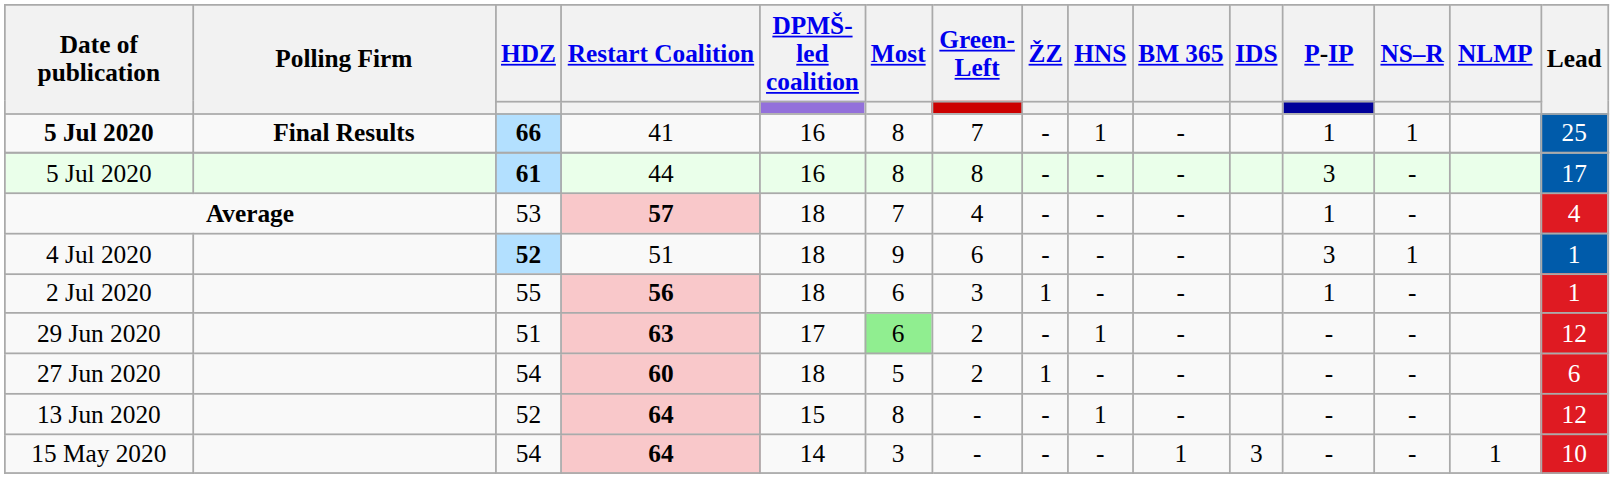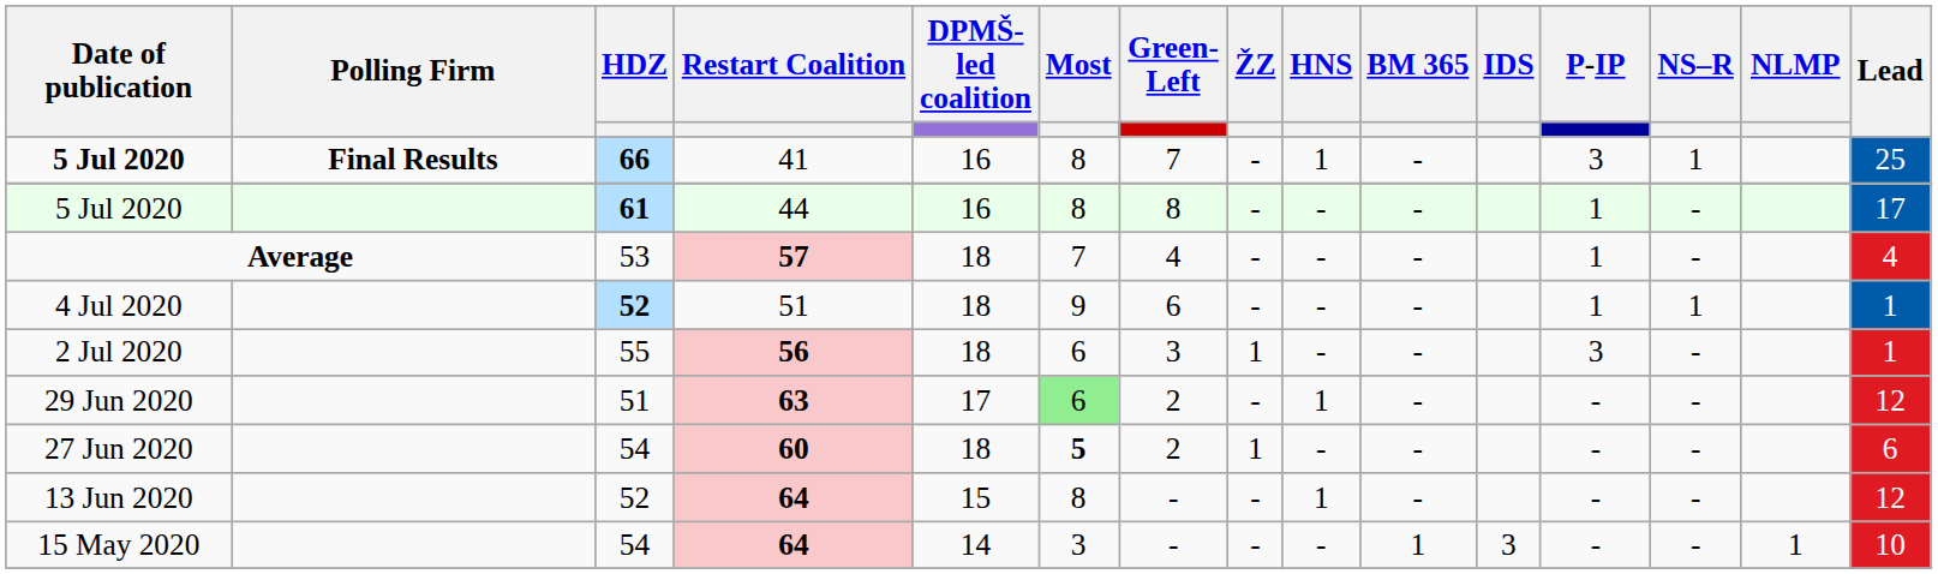5 Jul 2020 / 41 | P-IP: 1 -> 3
5 Jul 2020 / 44 | P-IP: 3 -> 1
4 Jul 2020 | P-IP: 3 -> 1
2 Jul 2020 | P-IP: 1 -> 3
27 Jun 2020 | Most: normal -> bold
